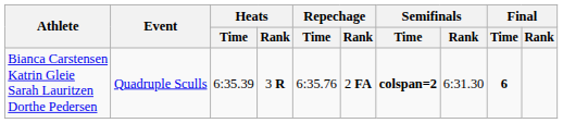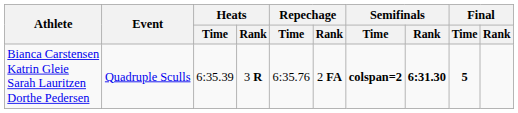row 3 | Semifinals / Rank: normal -> bold
row 3 | Final / Time: 6 -> 5
